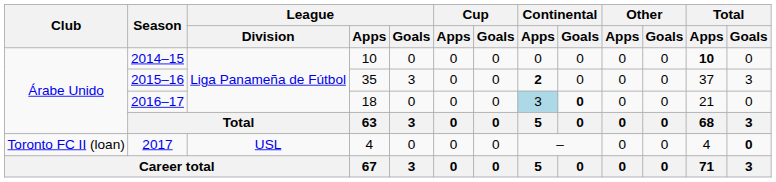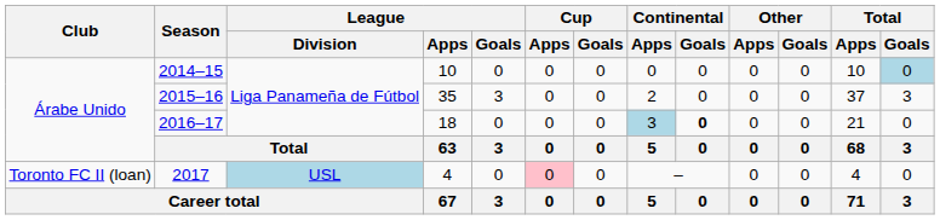2014–15 | Total / Apps: bold -> normal
2014–15 | Total / Goals: no background -> lightblue background
2015–16 | Continental / Apps: bold -> normal
2017 | League / Division: no background -> lightblue background
2017 | Cup / Apps: no background -> pink background
2017 | Total / Goals: bold -> normal
